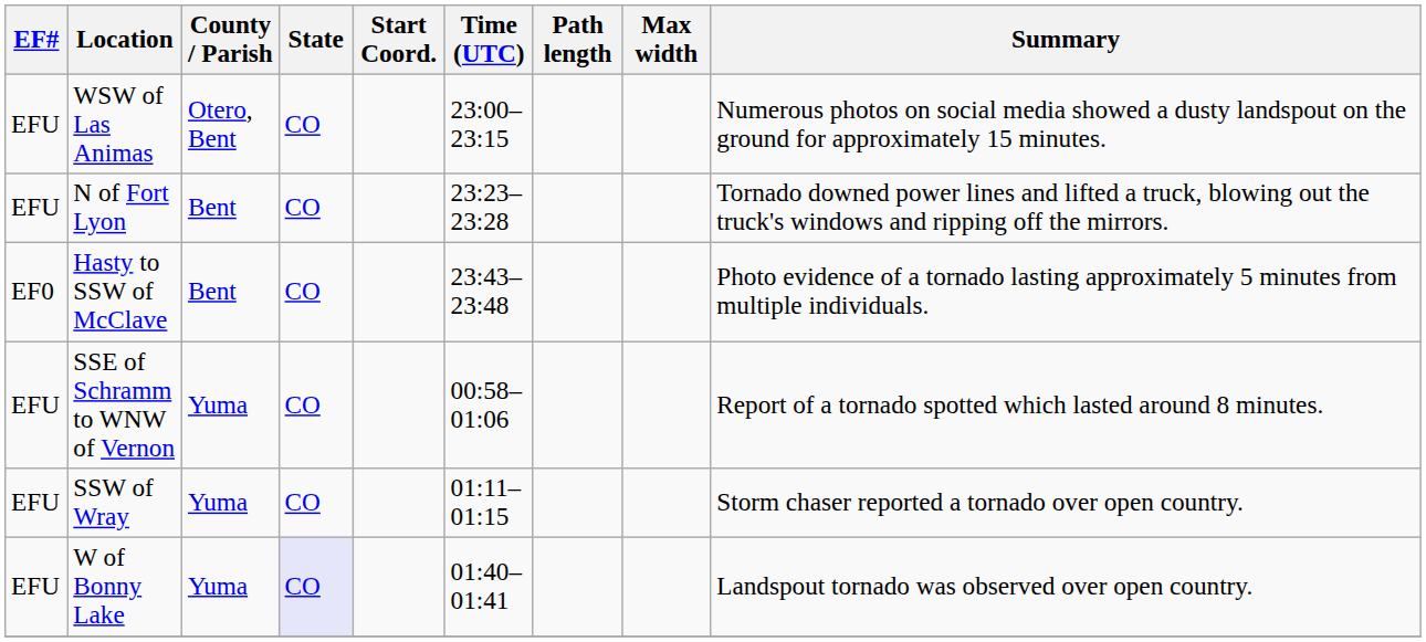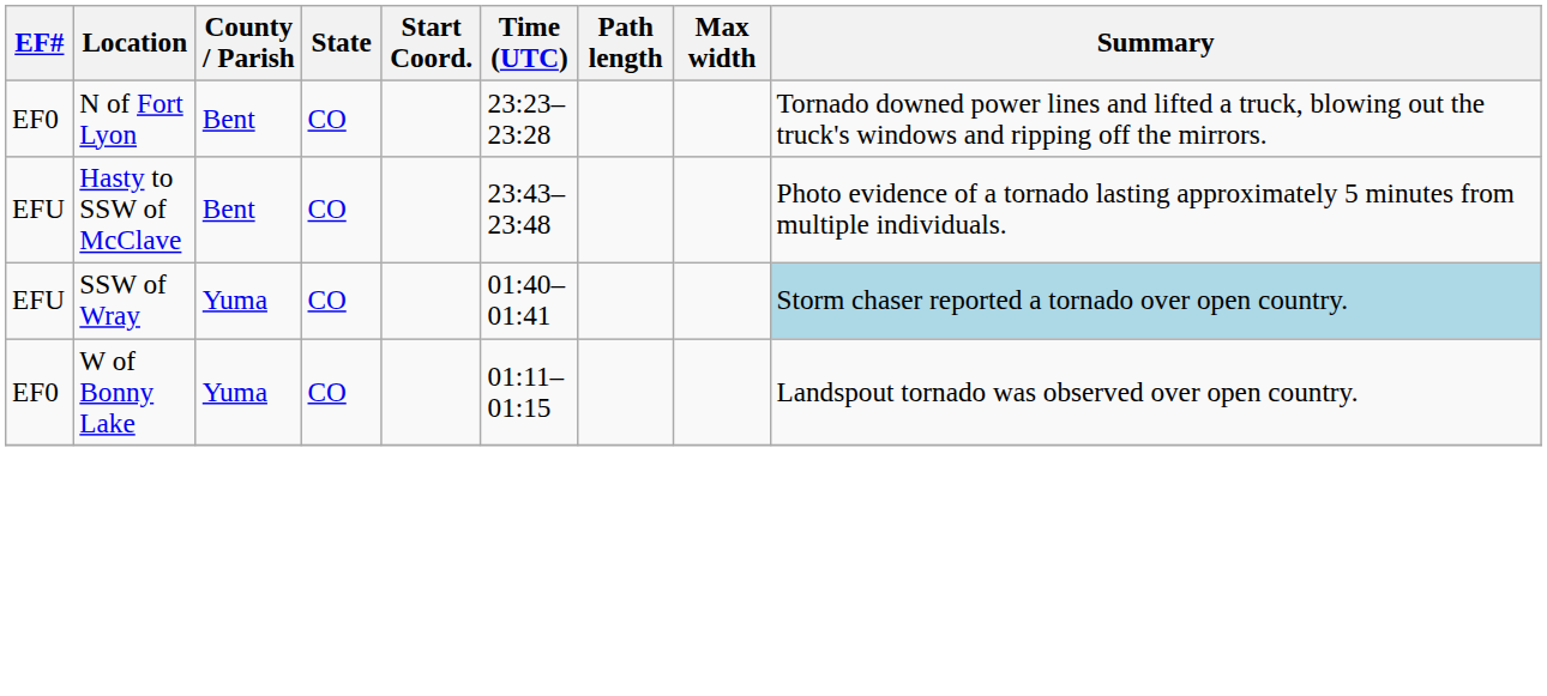- row: EFU | WSW of Las Animas | Otero, Bent | CO | 23:00–23:15 | Numerous photos on social media showed a dusty landspout on the ground for approximately 15 minutes.
N of Fort Lyon | EF#: EFU -> EF0
Hasty to SSW of McClave | EF#: EF0 -> EFU
- row: EFU | SSE of Schramm to WNW of Vernon | Yuma | CO | 00:58–01:06 | Report of a tornado spotted which lasted around 8 minutes.
SSW of Wray | Time (UTC): 01:11–01:15 -> 01:40–01:41
SSW of Wray | Summary: no background -> lightblue background
W of Bonny Lake | EF#: EFU -> EF0
W of Bonny Lake | State: lavender background -> no background
W of Bonny Lake | Time (UTC): 01:40–01:41 -> 01:11–01:15
